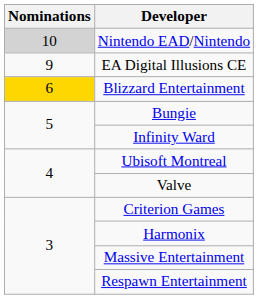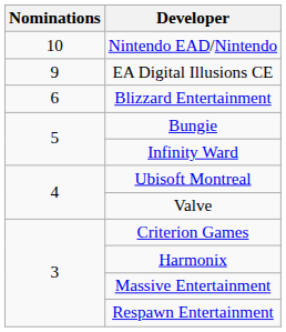Nintendo EAD/Nintendo | Nominations: lightgrey background -> no background
Blizzard Entertainment | Nominations: gold background -> no background
